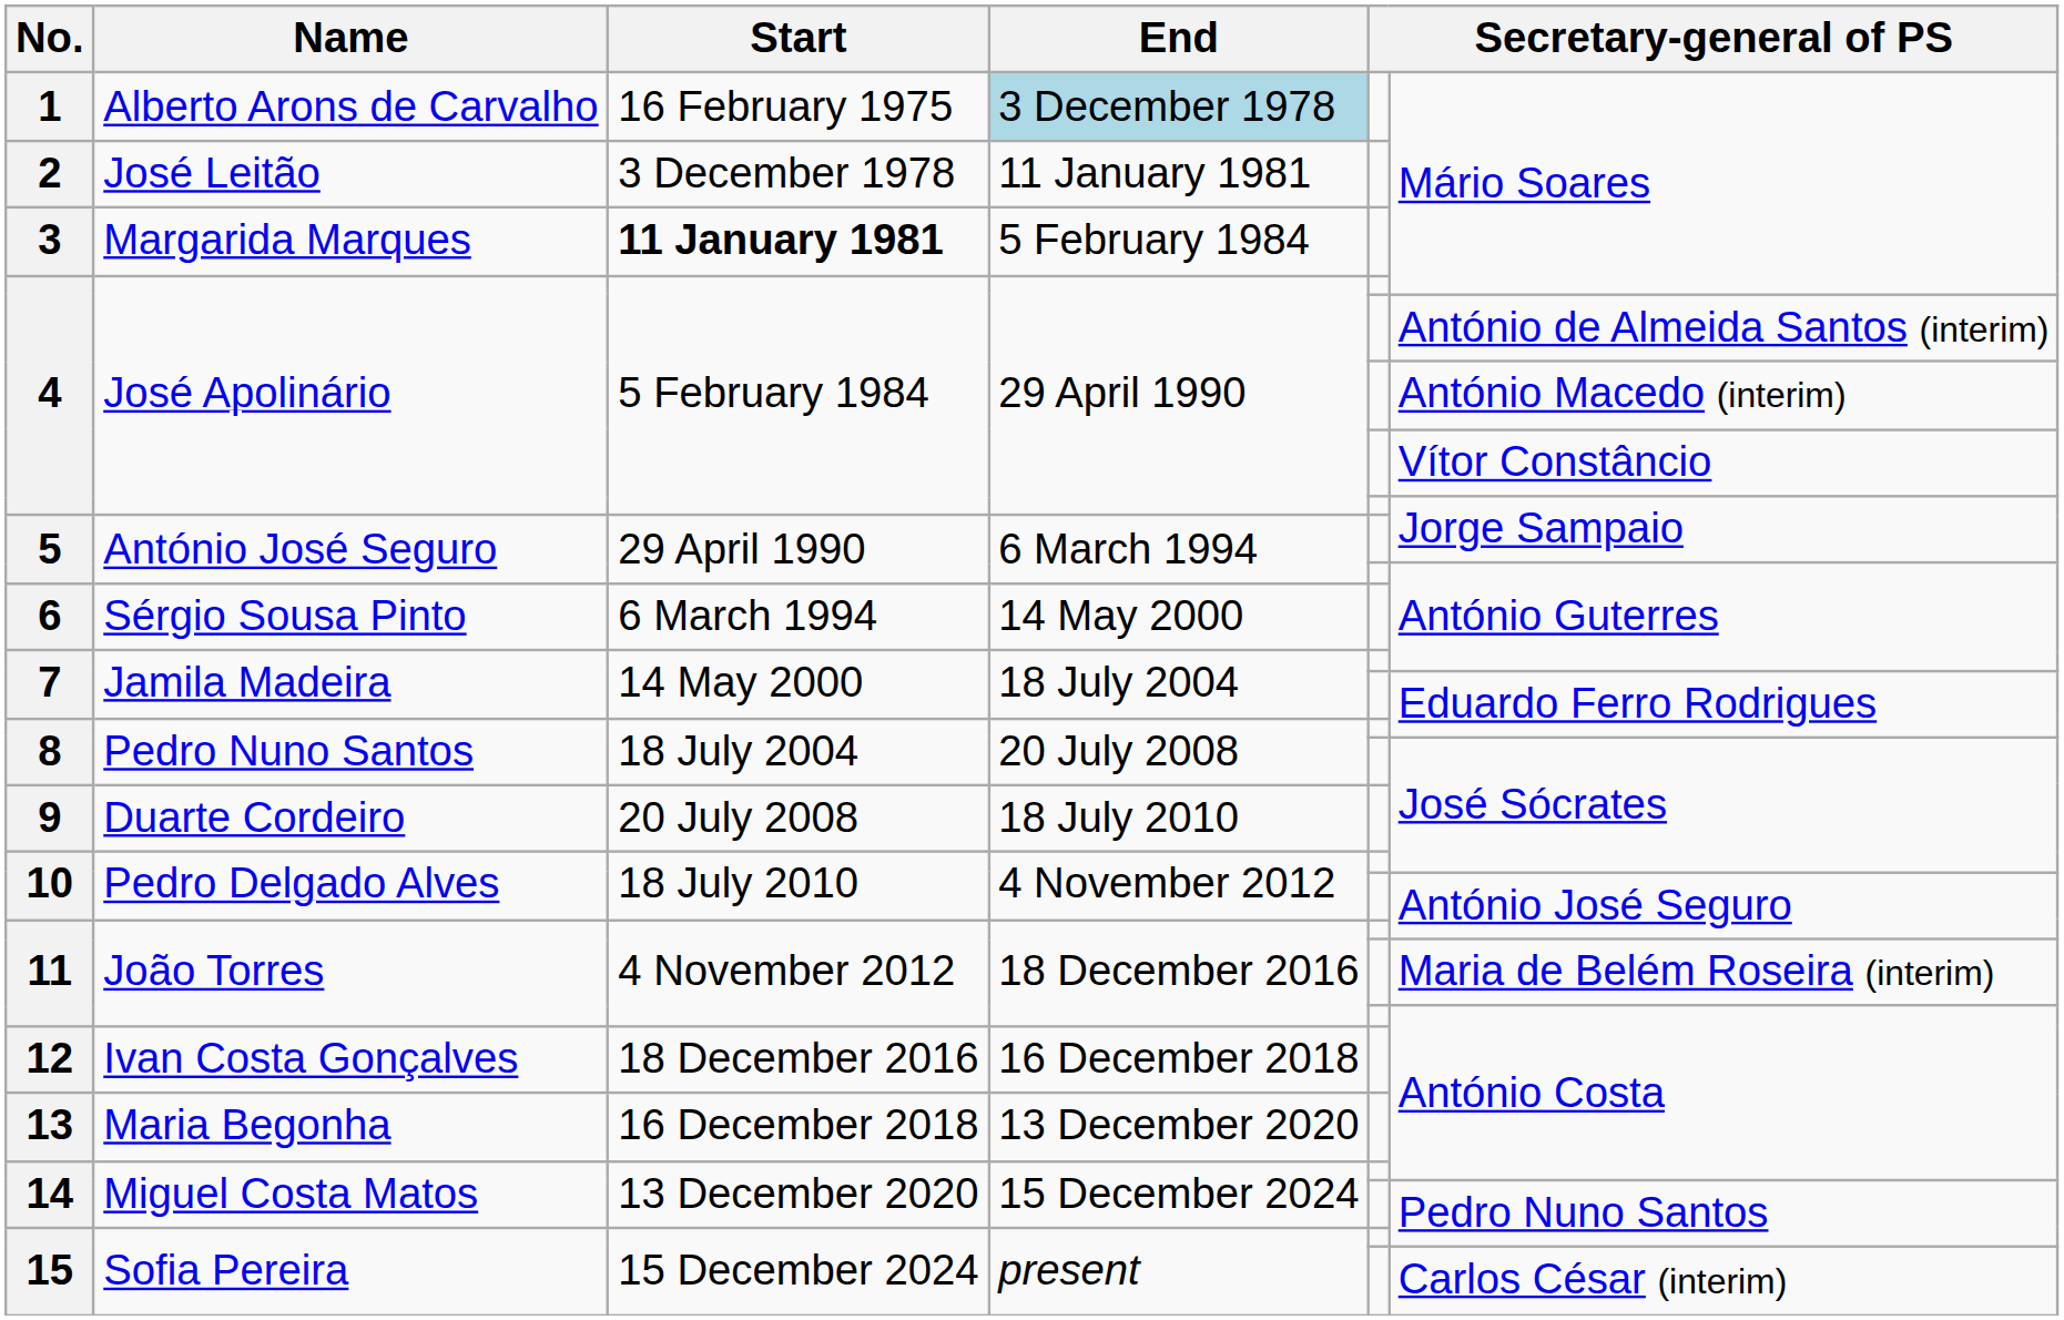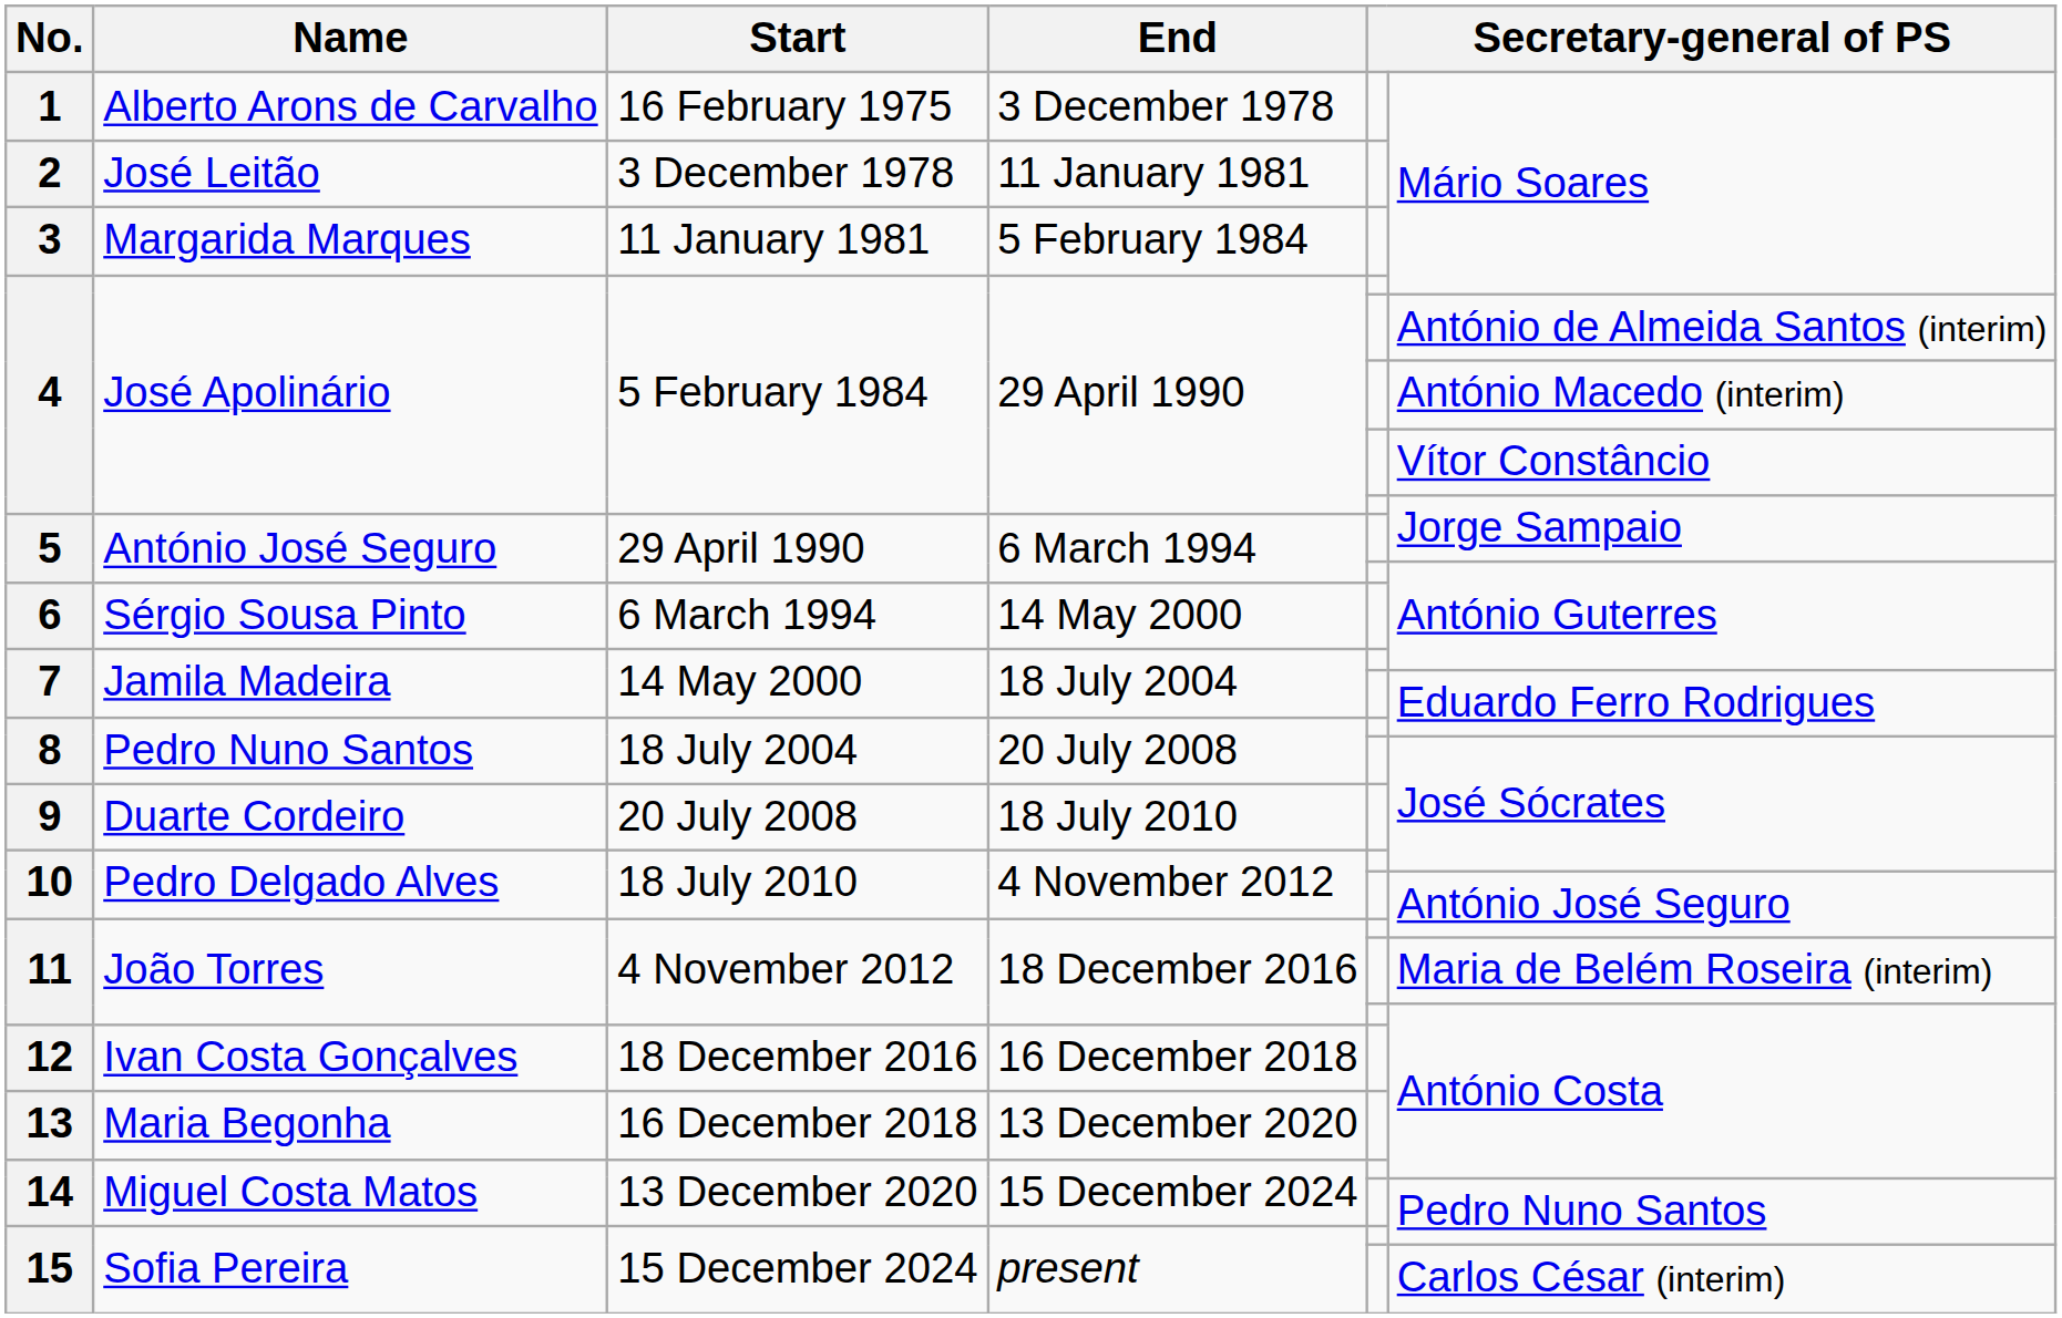1 | End: lightblue background -> no background
3 | Start: bold -> normal
